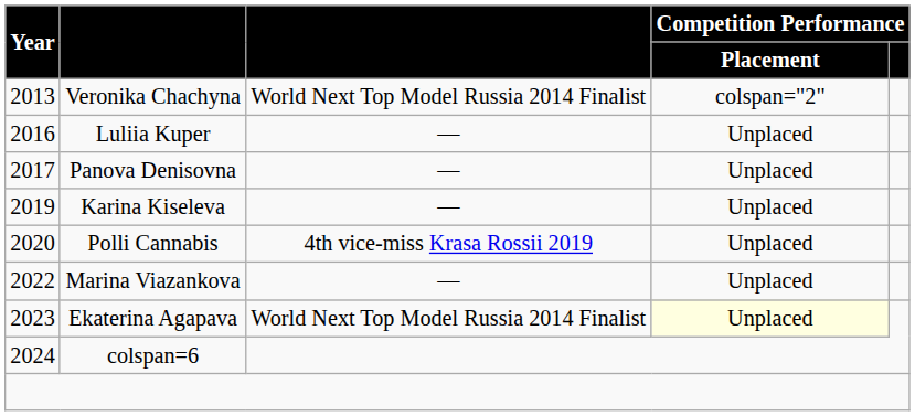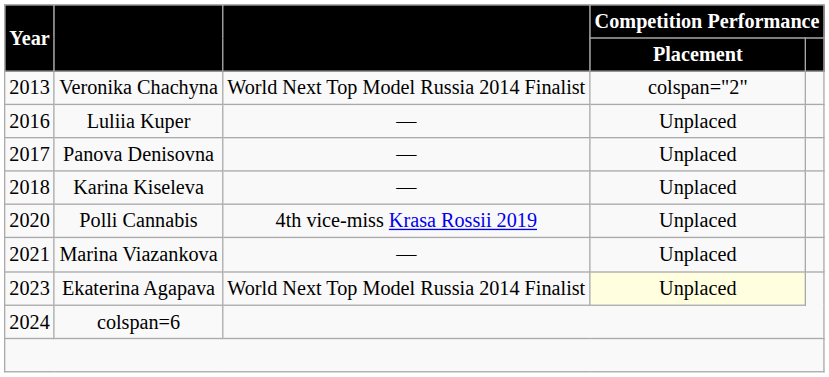Karina Kiseleva | Year: 2019 -> 2018
Marina Viazankova | Year: 2022 -> 2021
